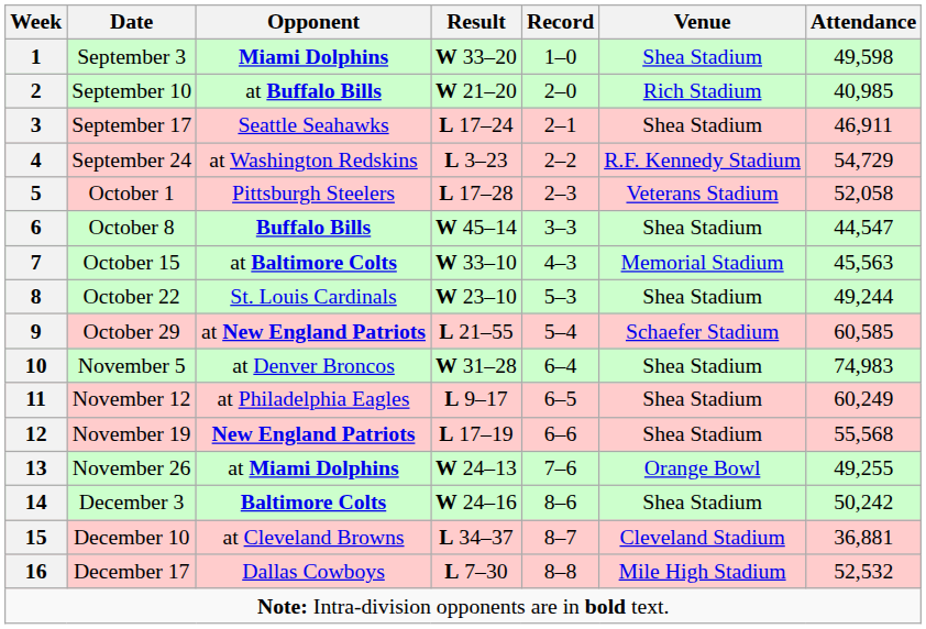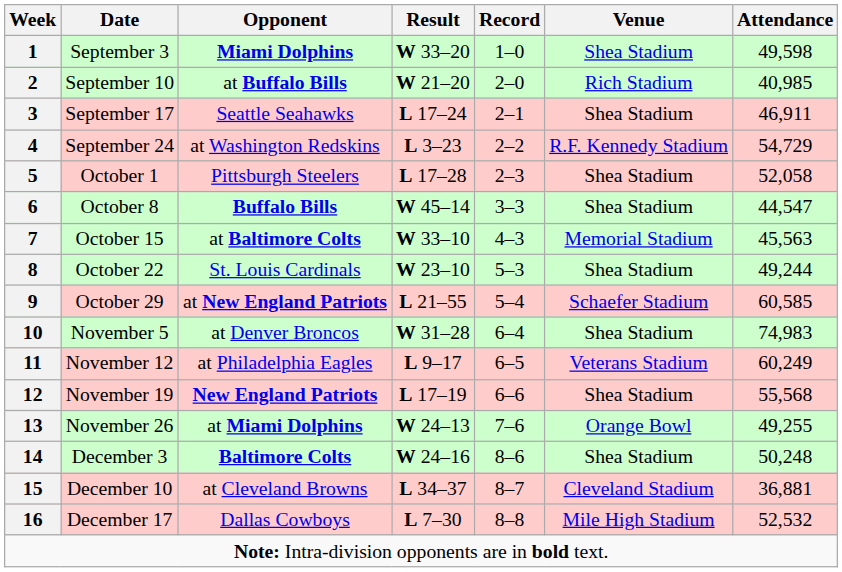5 | Venue: Veterans Stadium -> Shea Stadium
11 | Venue: Shea Stadium -> Veterans Stadium
14 | Attendance: 50,242 -> 50,248
